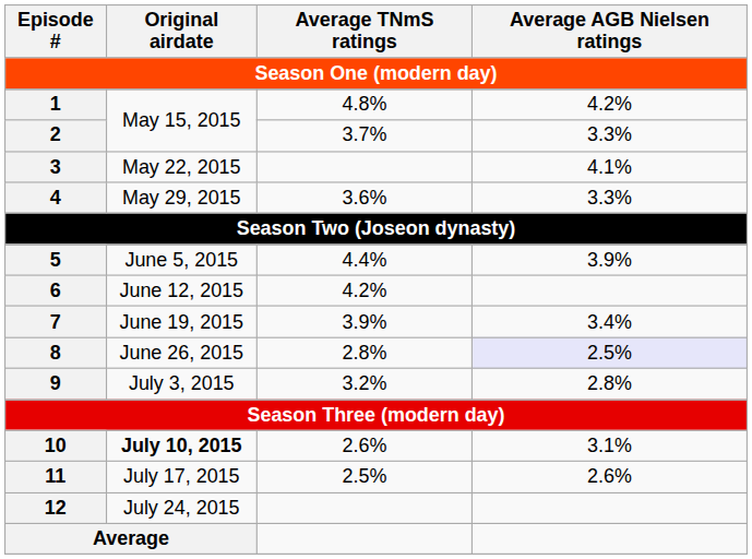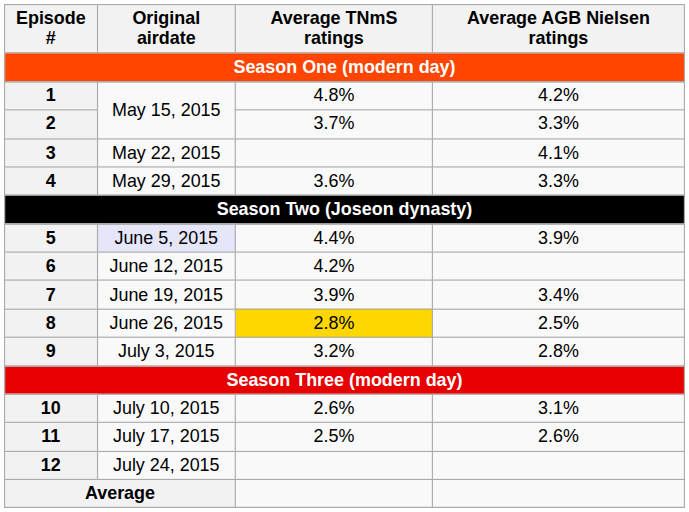5 | Original airdate: no background -> lavender background
8 | Average TNmS ratings: no background -> gold background
8 | Average AGB Nielsen ratings: lavender background -> no background
10 | Original airdate: bold -> normal
